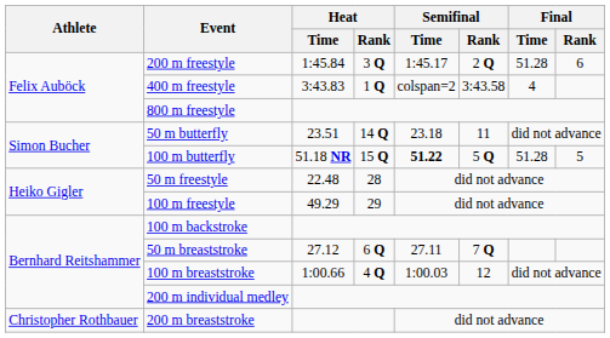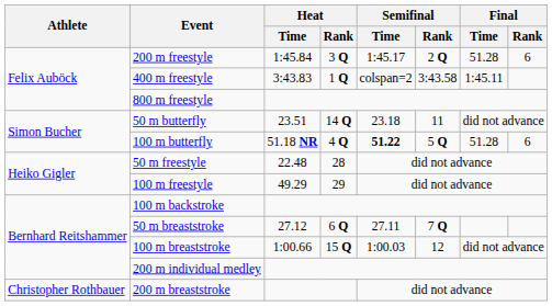400 m freestyle | Final / Time: 4 -> 1:45.11
100 m butterfly | Heat / Rank: 15 Q -> 4 Q
100 m butterfly | Final / Rank: 5 -> 6
100 m breaststroke | Heat / Rank: 4 Q -> 15 Q
